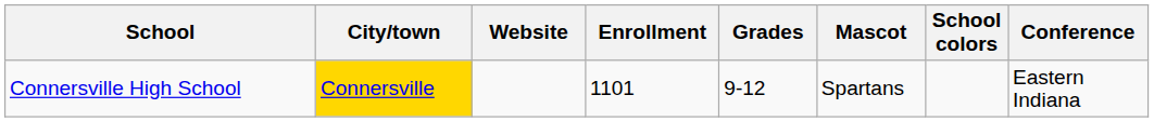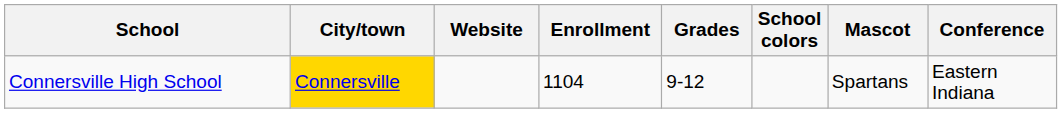columns swapped: Mascot <-> School colors
Connersville High School | Enrollment: 1101 -> 1104
